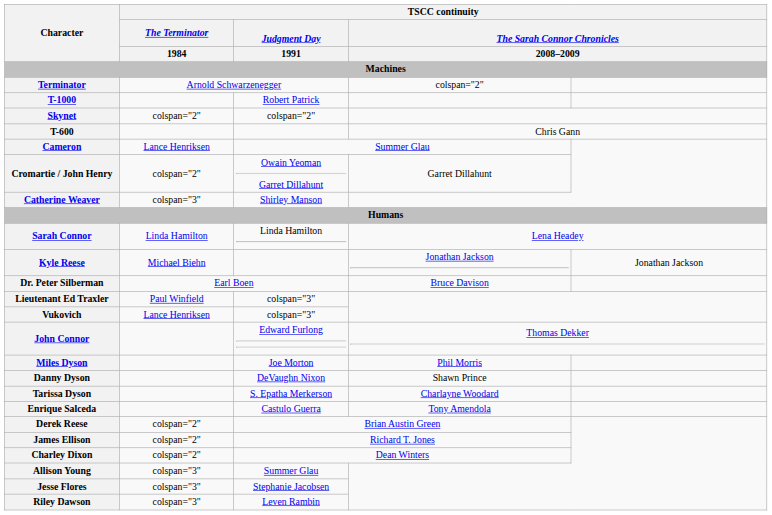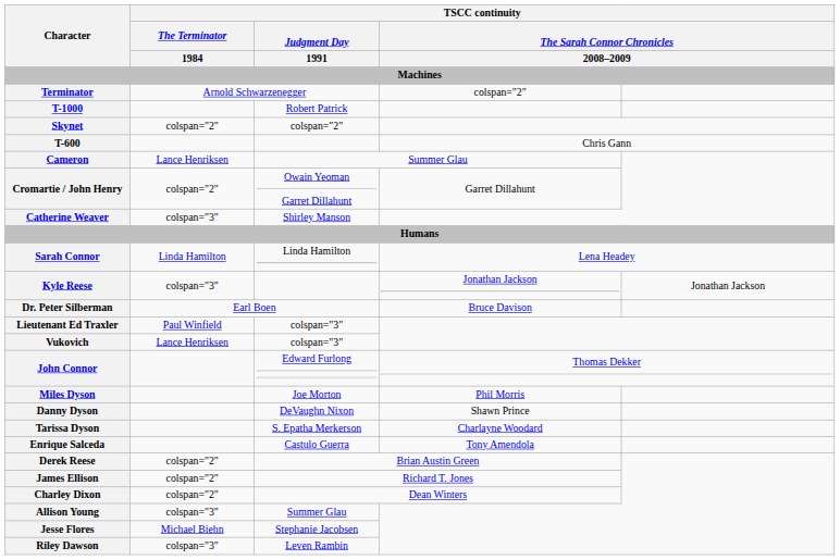Kyle Reese | TSCC continuity / The Terminator / 1984: Michael Biehn -> colspan="3"
Jesse Flores | TSCC continuity / The Terminator / 1984: colspan="3" -> Michael Biehn
